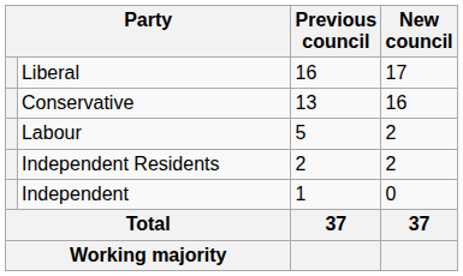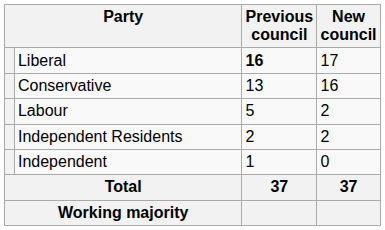Liberal | Previous council: normal -> bold
